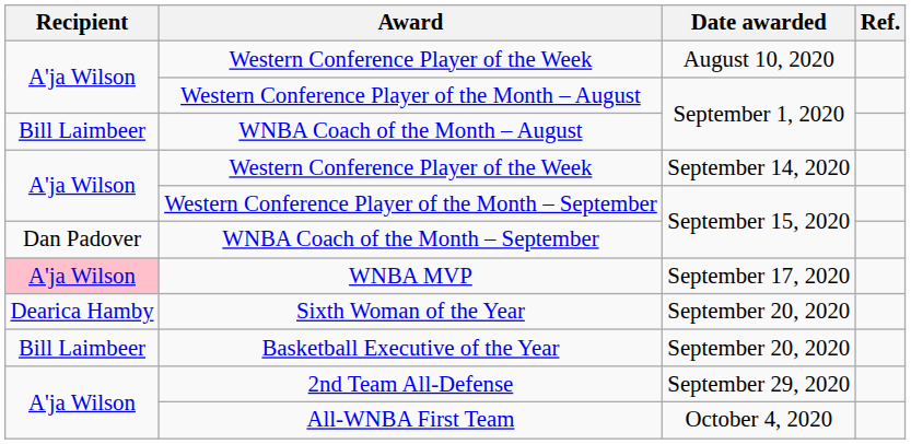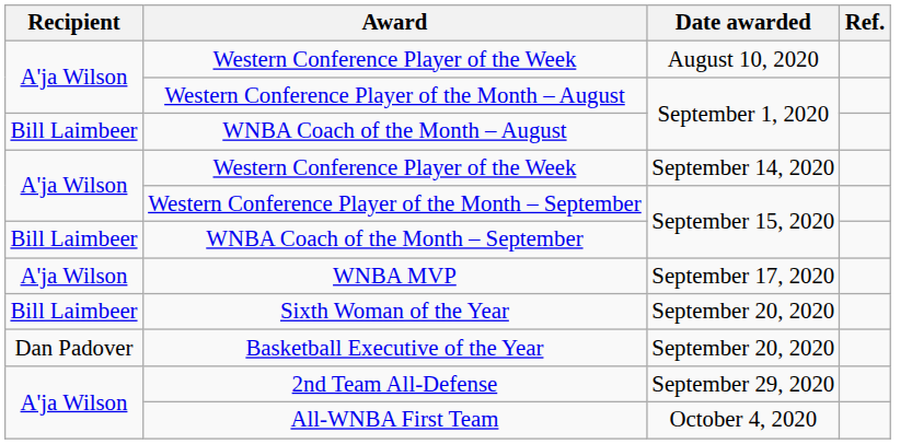WNBA Coach of the Month – September | Recipient: Dan Padover -> Bill Laimbeer
WNBA MVP | Recipient: pink background -> no background
Sixth Woman of the Year | Recipient: Dearica Hamby -> Bill Laimbeer
Basketball Executive of the Year | Recipient: Bill Laimbeer -> Dan Padover
